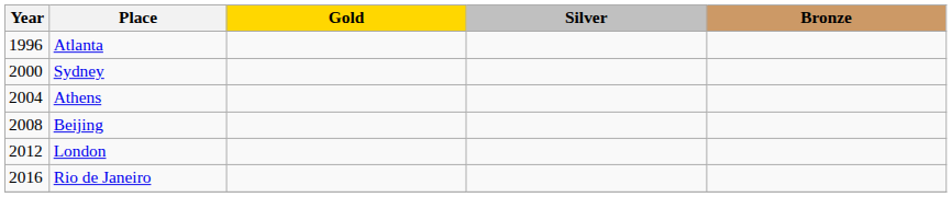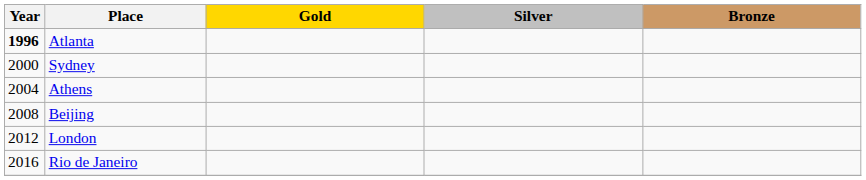Atlanta | Year: normal -> bold
